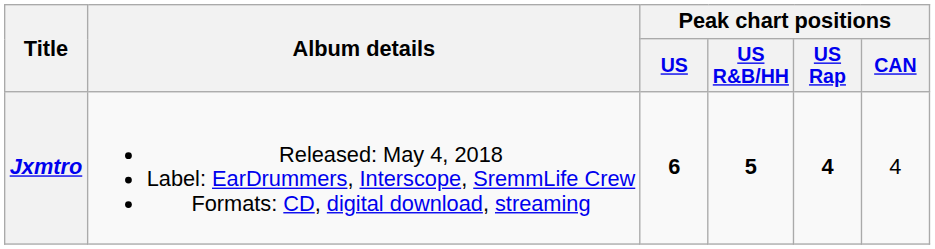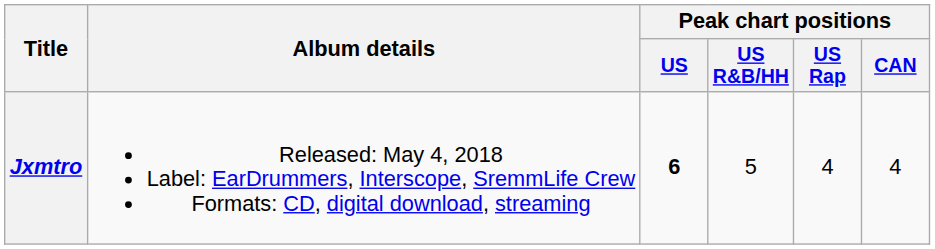Jxmtro | Peak chart positions / US R&B/HH: bold -> normal
Jxmtro | Peak chart positions / US Rap: bold -> normal
